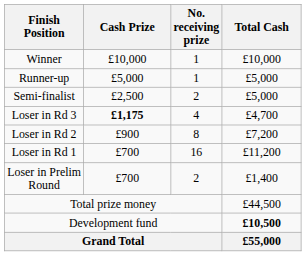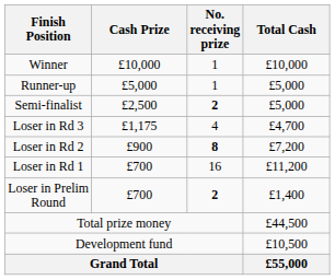Semi-finalist | No. receiving prize: normal -> bold
Loser in Rd 3 | Cash Prize: bold -> normal
Loser in Rd 2 | No. receiving prize: normal -> bold
Loser in Prelim Round | No. receiving prize: normal -> bold
Development fund | Total Cash: bold -> normal
